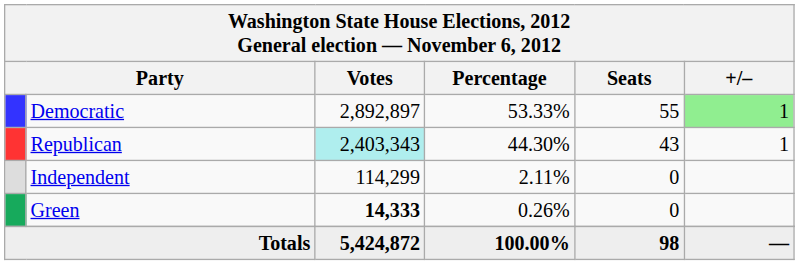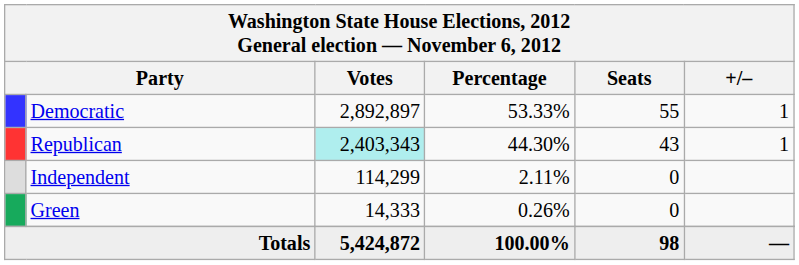Democratic | +/–: lightgreen background -> no background
Green | Votes: bold -> normal
